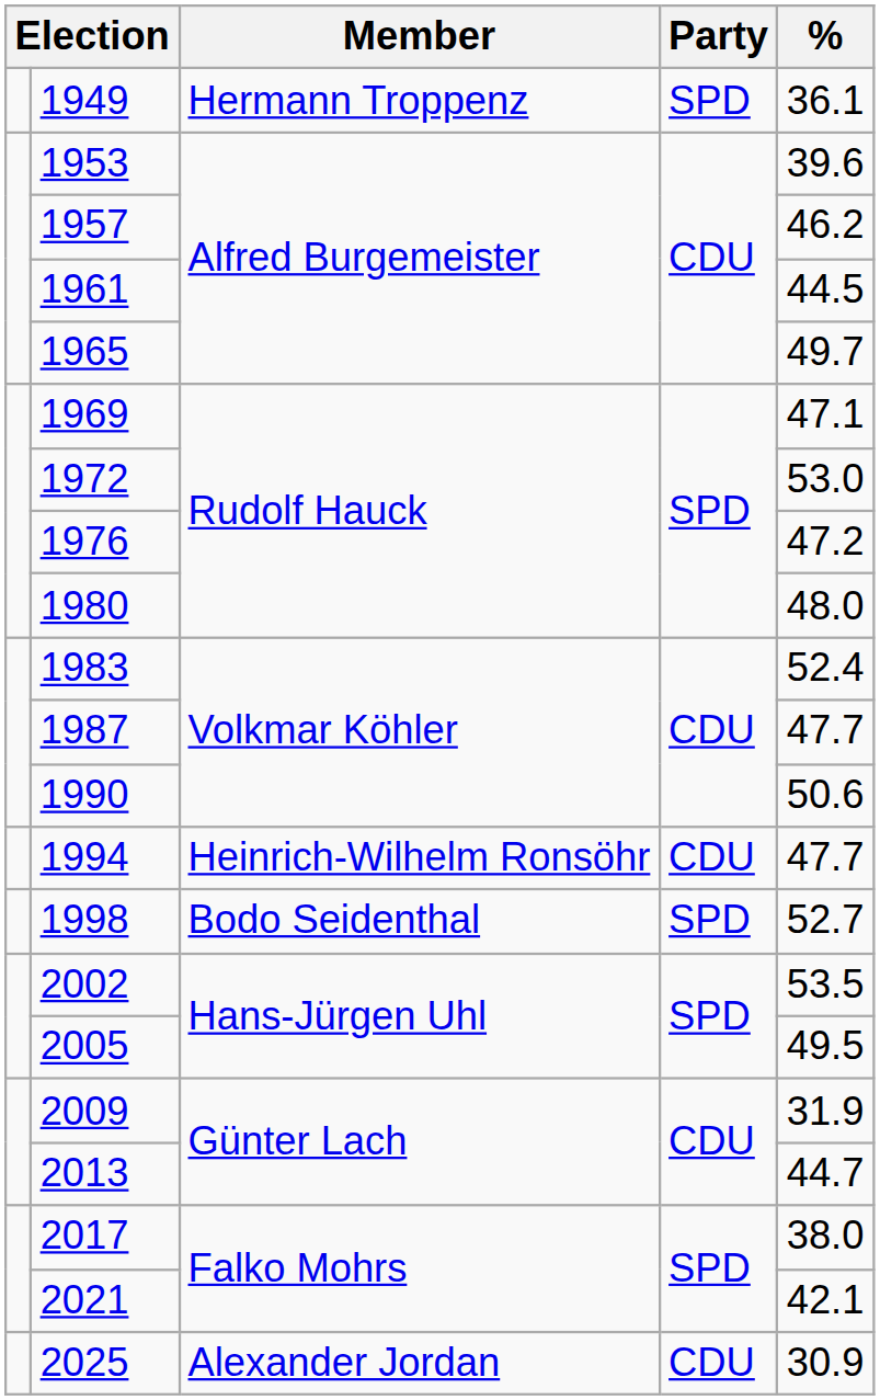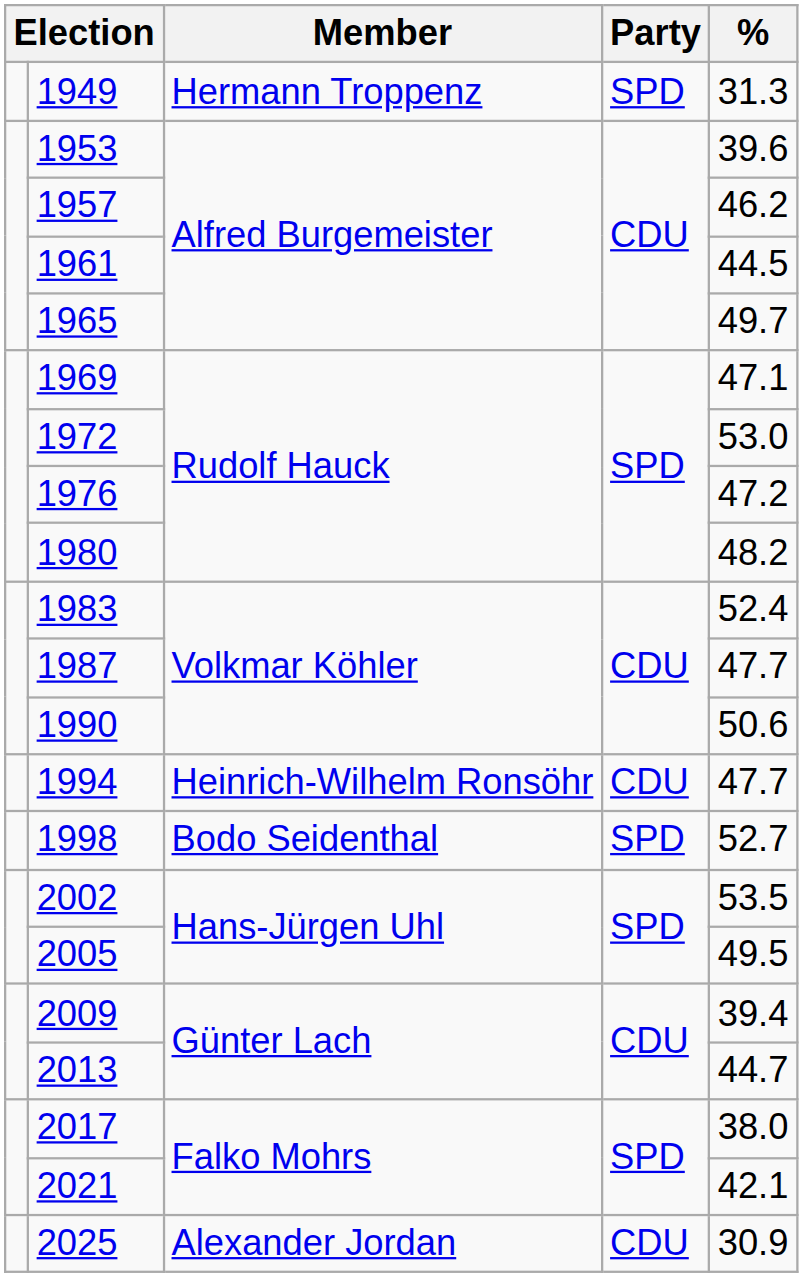1949 | %: 36.1 -> 31.3
1980 | %: 48.0 -> 48.2
2009 | %: 31.9 -> 39.4
